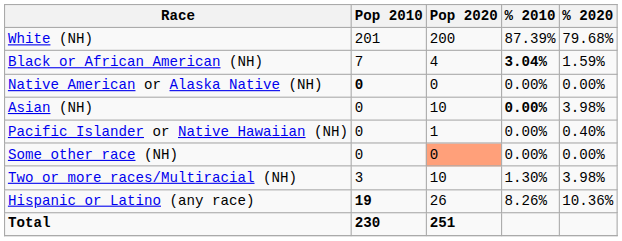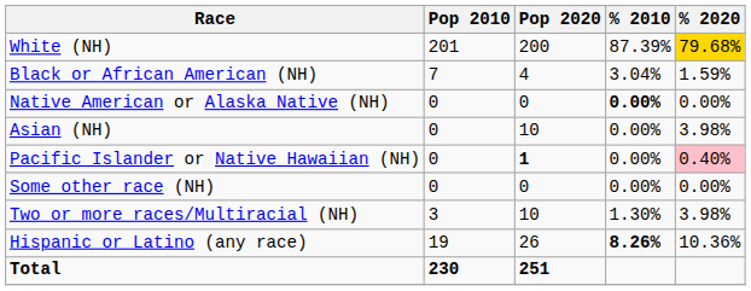White (NH) | % 2020: no background -> gold background
Black or African American (NH) | % 2010: bold -> normal
Native American or Alaska Native (NH) | Pop 2010: bold -> normal
Native American or Alaska Native (NH) | % 2010: normal -> bold
Asian (NH) | % 2010: bold -> normal
Pacific Islander or Native Hawaiian (NH) | Pop 2020: normal -> bold
Pacific Islander or Native Hawaiian (NH) | % 2020: no background -> pink background
Some other race (NH) | Pop 2020: lightsalmon background -> no background
Hispanic or Latino (any race) | Pop 2010: bold -> normal
Hispanic or Latino (any race) | % 2010: normal -> bold
